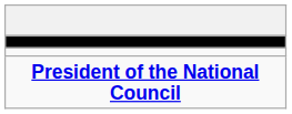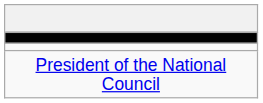President of the National Council | column 1: bold -> normal
